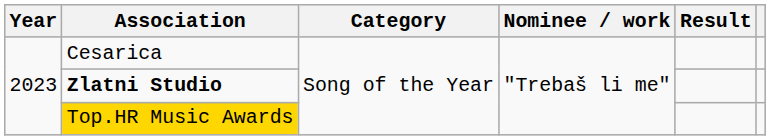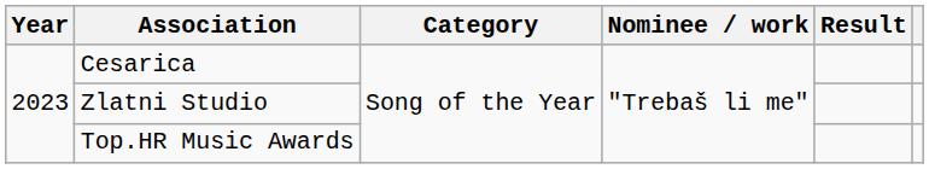Zlatni Studio | Association: bold -> normal
Top.HR Music Awards | Association: gold background -> no background
